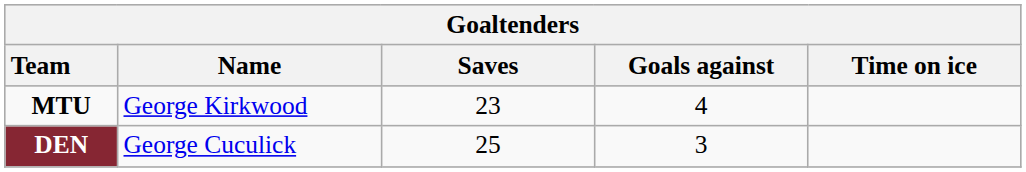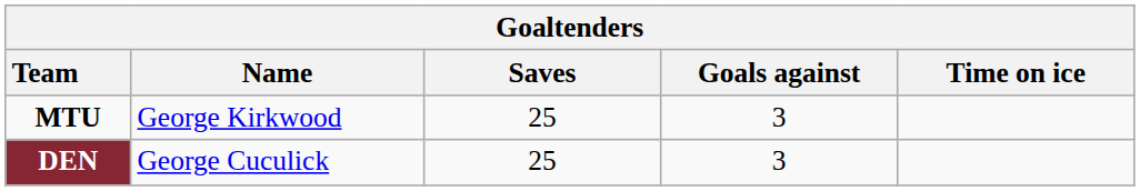MTU | Saves: 23 -> 25
MTU | Goals against: 4 -> 3
